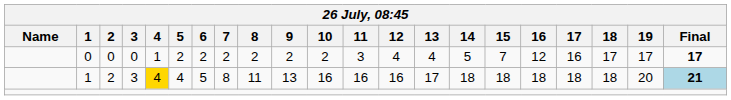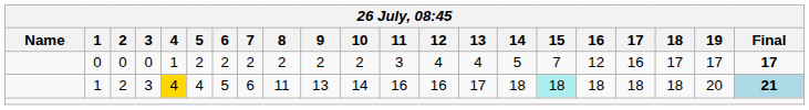row 4 | 7: 8 -> 6
row 4 | 10: 16 -> 14
row 4 | 15: no background -> paleturquoise background
